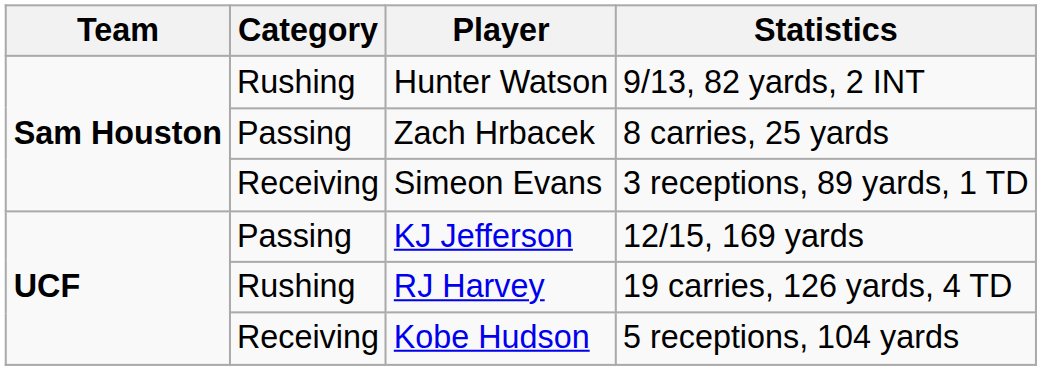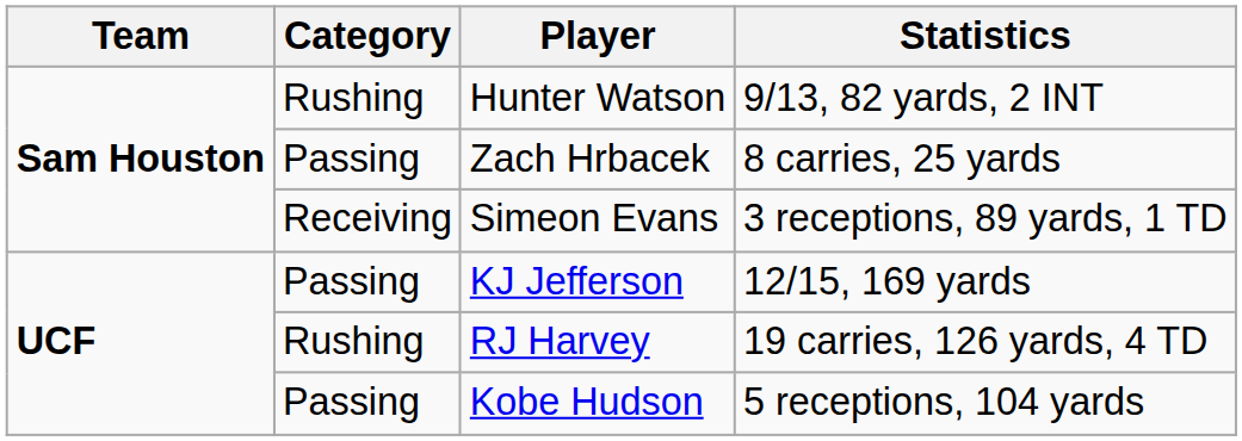Kobe Hudson | Category: Receiving -> Passing
